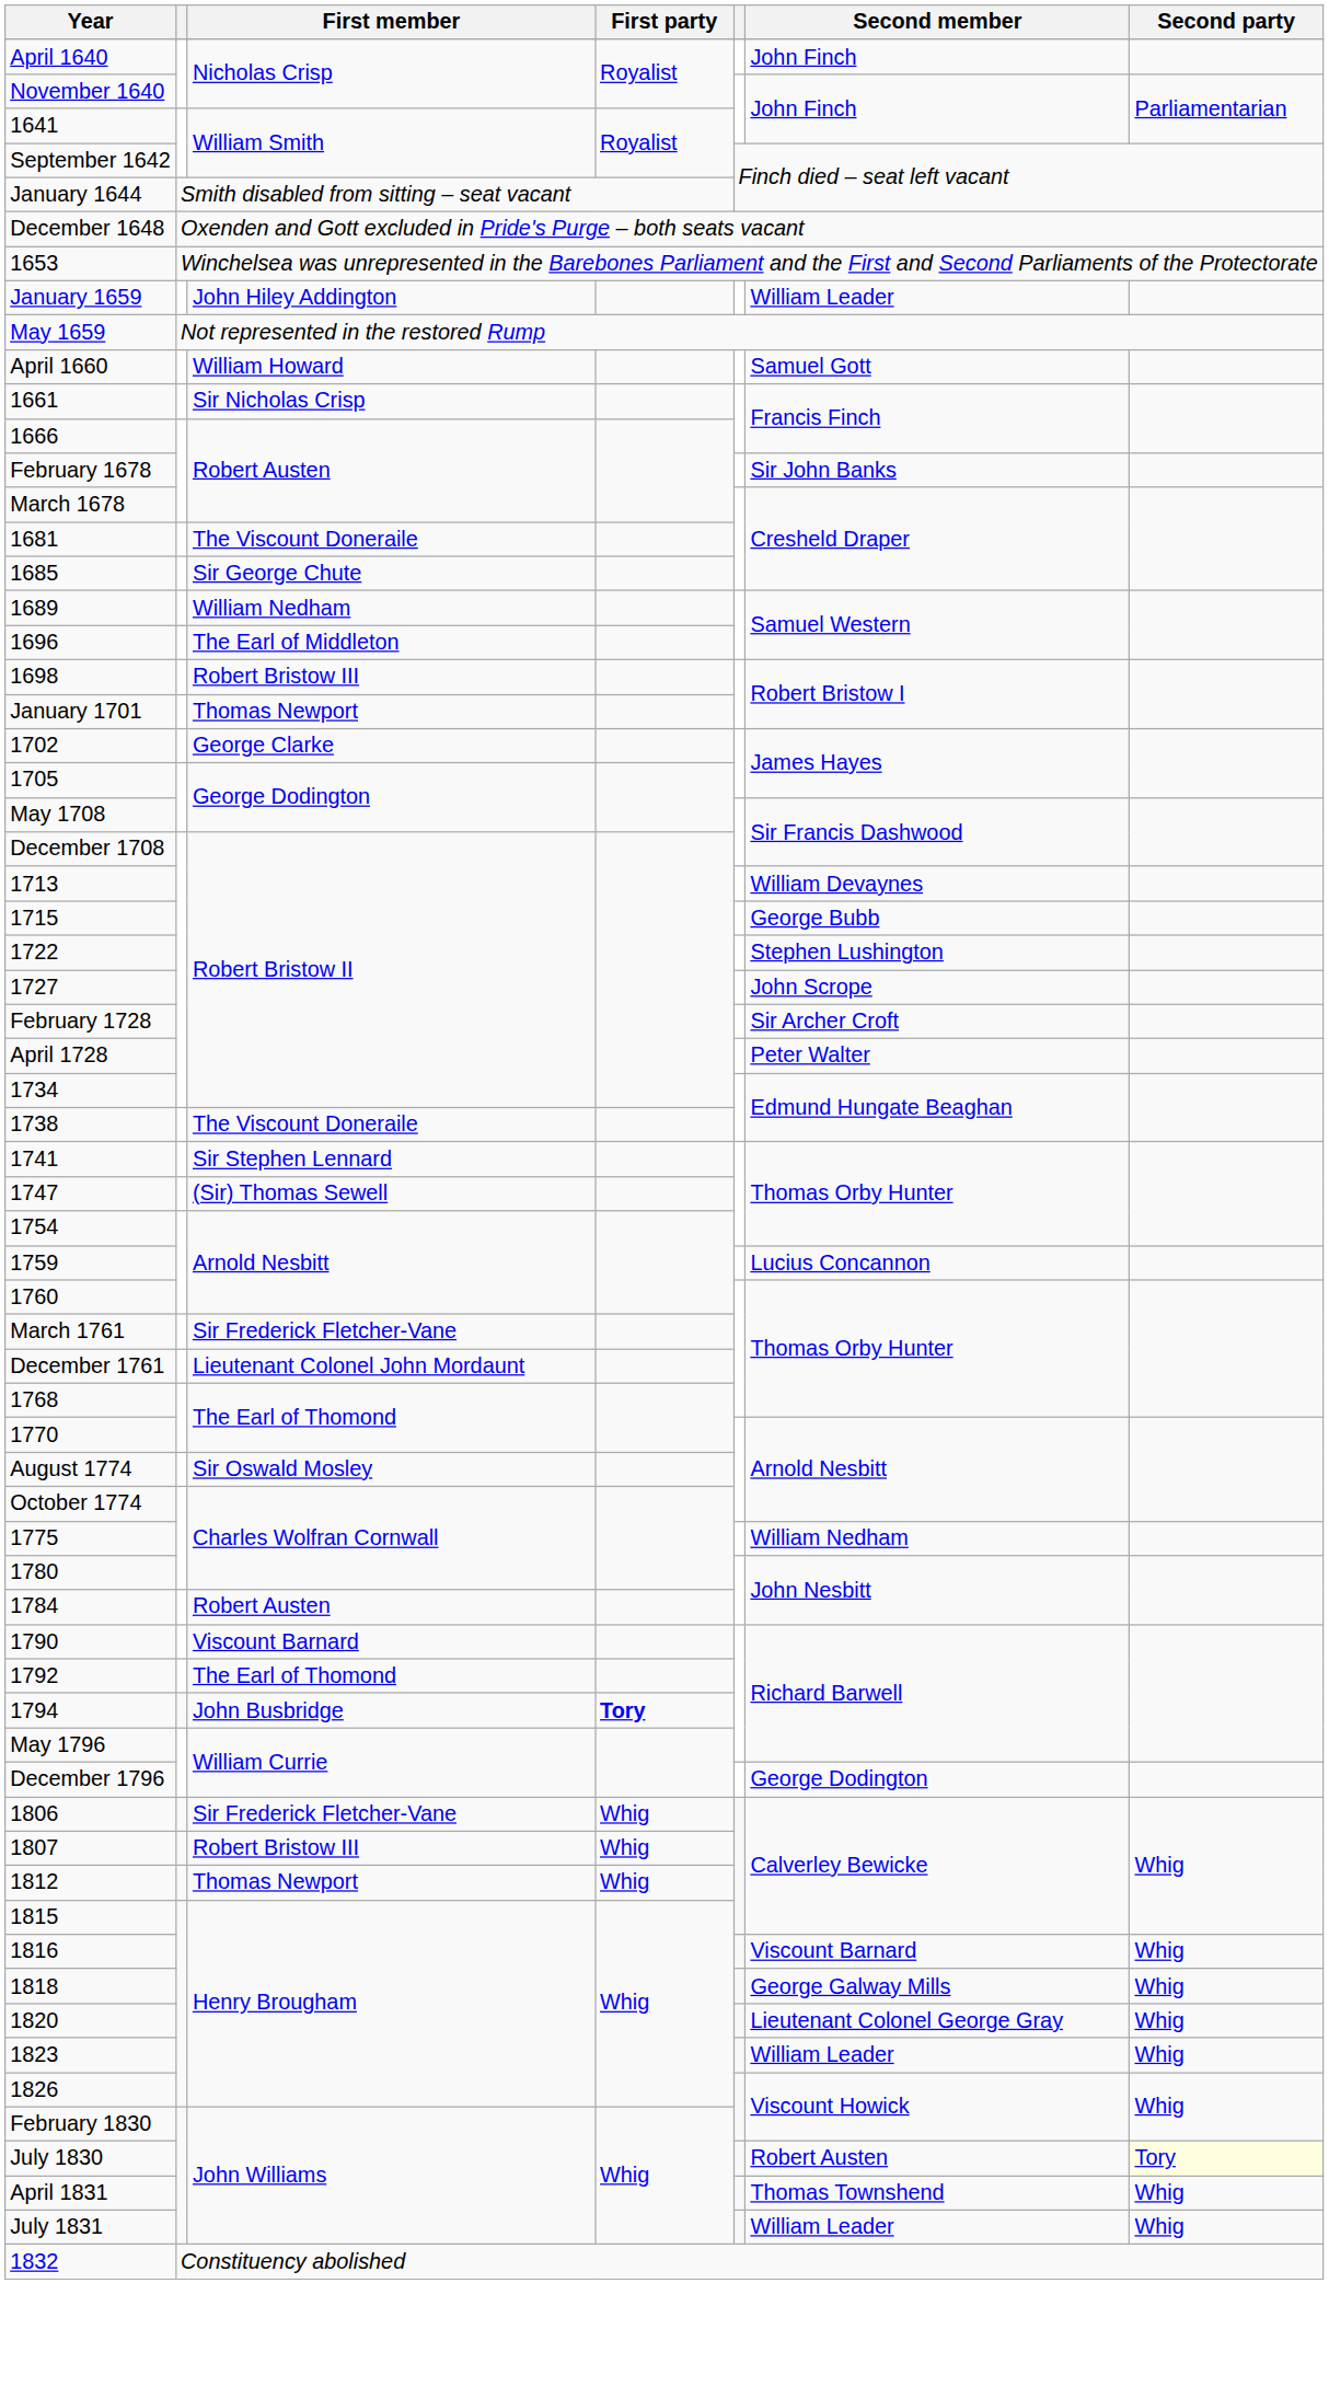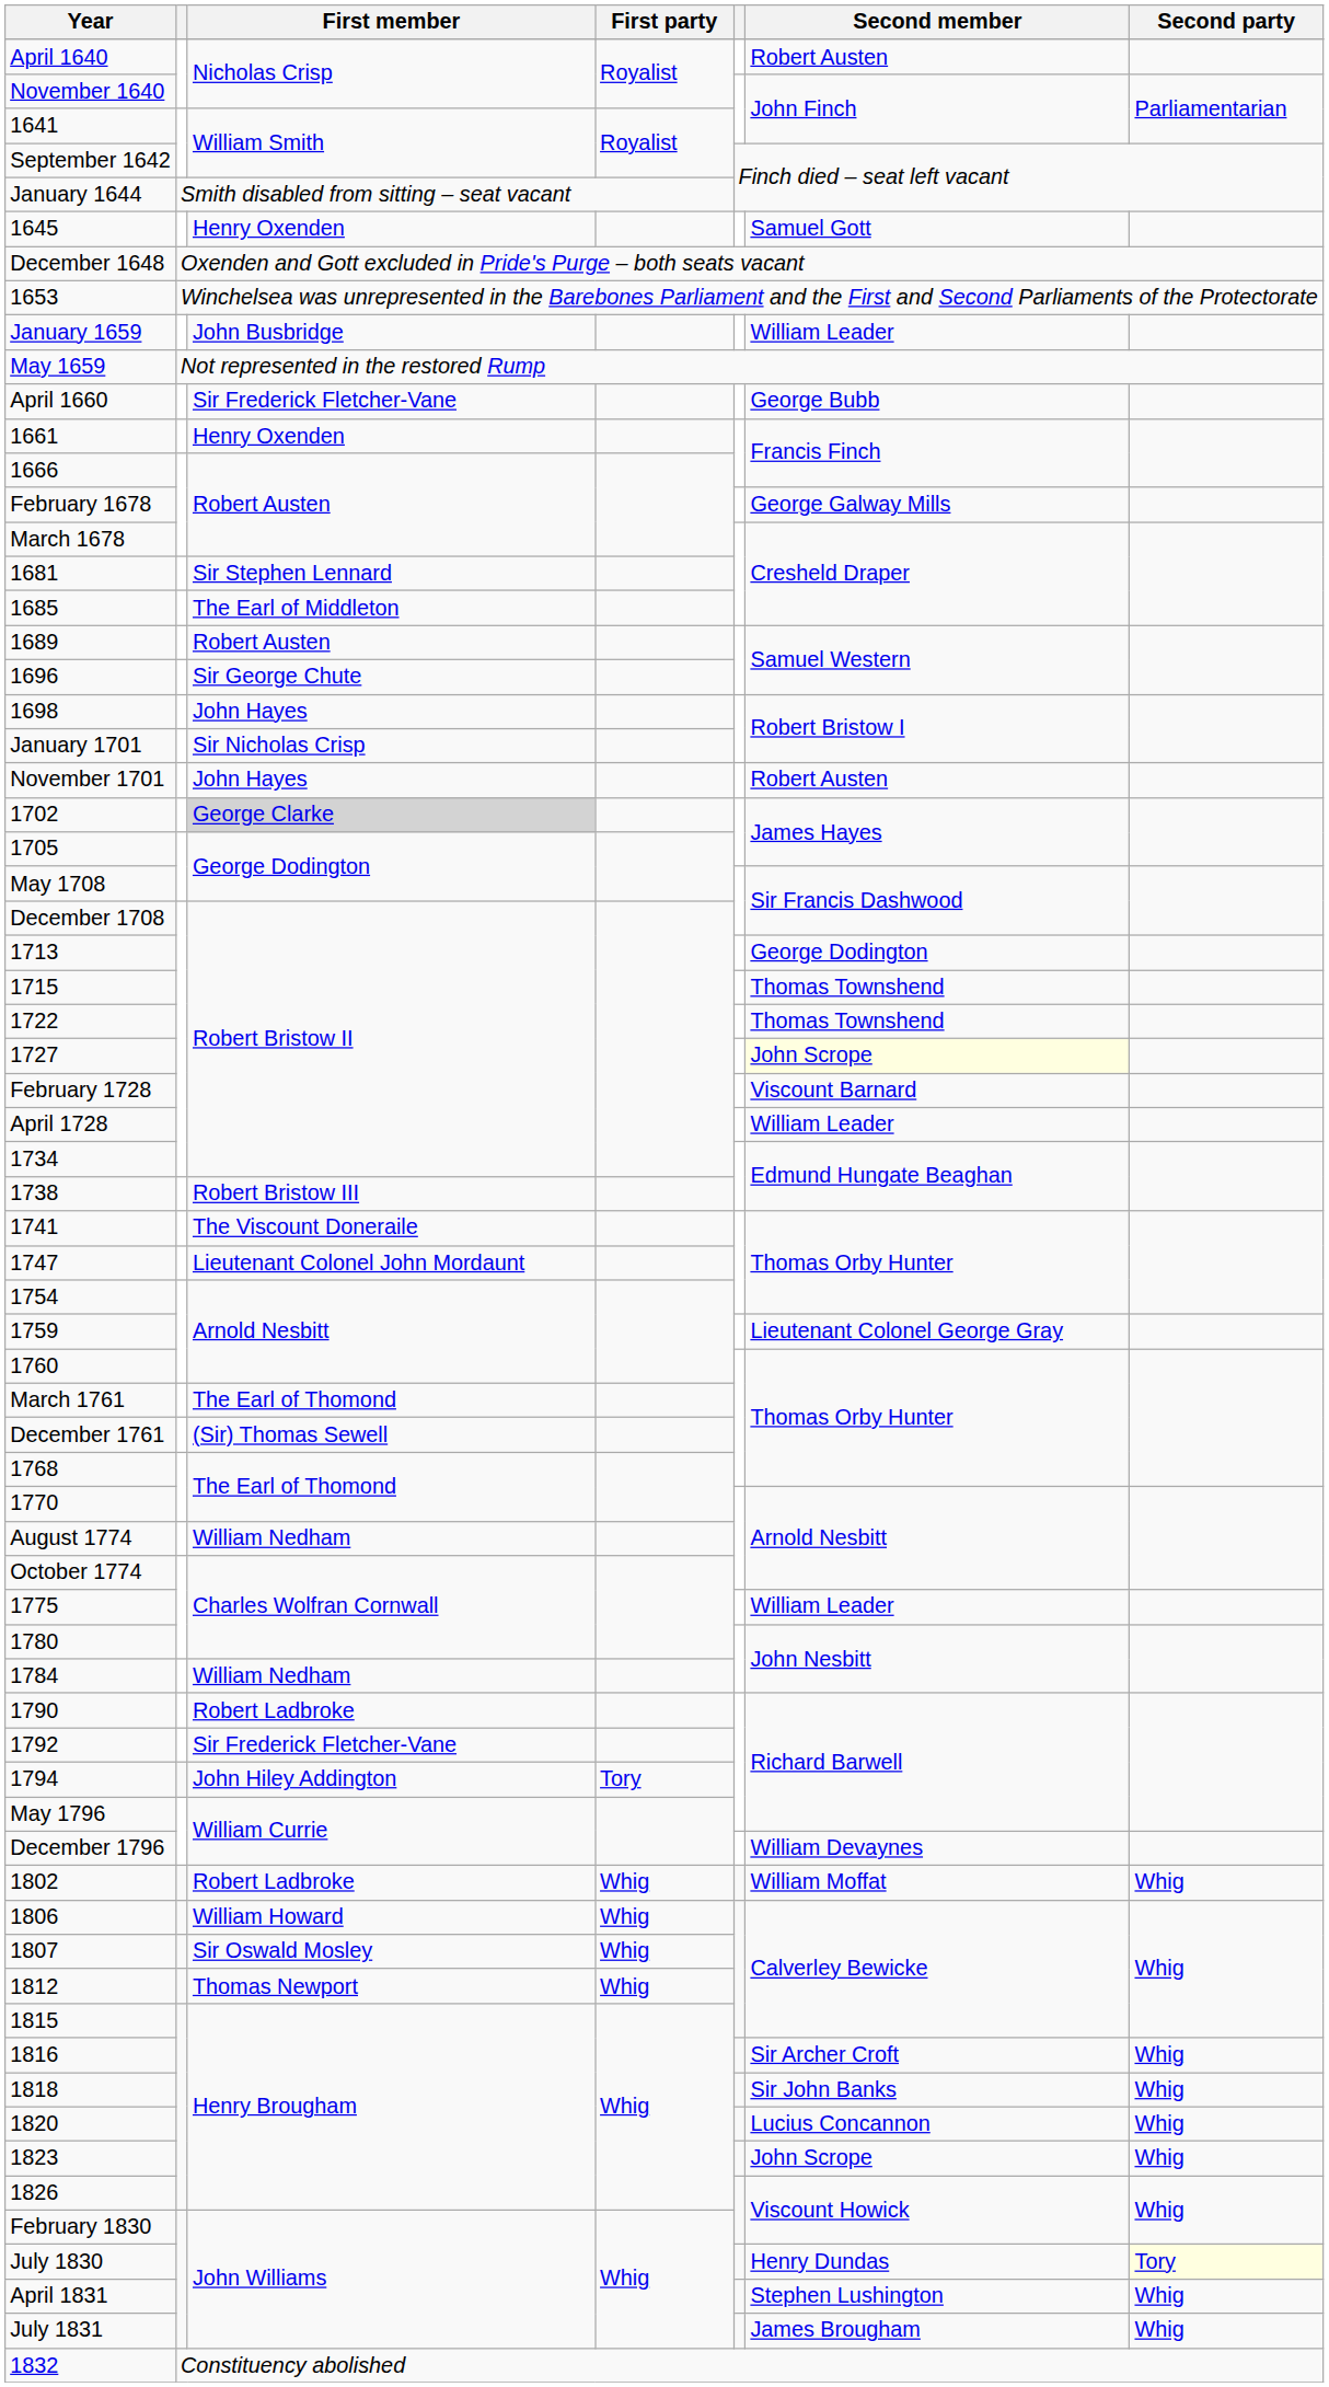April 1640 | Second member: John Finch -> Robert Austen
+ row: 1645 | Henry Oxenden | Samuel Gott
January 1659 | First member: John Hiley Addington -> John Busbridge
April 1660 | First member: William Howard -> Sir Frederick Fletcher-Vane
April 1660 | Second member: Samuel Gott -> George Bubb
1661 | First member: Sir Nicholas Crisp -> Henry Oxenden
February 1678 | Second member: Sir John Banks -> George Galway Mills
1681 | First member: The Viscount Doneraile -> Sir Stephen Lennard
1685 | First member: Sir George Chute -> The Earl of Middleton
1689 | First member: William Nedham -> Robert Austen
1696 | First member: The Earl of Middleton -> Sir George Chute
1698 | First member: Robert Bristow III -> John Hayes
January 1701 | First member: Thomas Newport -> Sir Nicholas Crisp
+ row: November 1701 | John Hayes | Robert Austen
1702 | First member: no background -> lightgrey background
1713 | Second member: William Devaynes -> George Dodington
1715 | Second member: George Bubb -> Thomas Townshend
1722 | Second member: Stephen Lushington -> Thomas Townshend
1727 | Second member: no background -> lightyellow background
February 1728 | Second member: Sir Archer Croft -> Viscount Barnard
April 1728 | Second member: Peter Walter -> William Leader
1738 | First member: The Viscount Doneraile -> Robert Bristow III
1741 | First member: Sir Stephen Lennard -> The Viscount Doneraile
1747 | First member: (Sir) Thomas Sewell -> Lieutenant Colonel John Mordaunt
1759 | Second member: Lucius Concannon -> Lieutenant Colonel George Gray
March 1761 | First member: Sir Frederick Fletcher-Vane -> The Earl of Thomond
December 1761 | First member: Lieutenant Colonel John Mordaunt -> (Sir) Thomas Sewell
August 1774 | First member: Sir Oswald Mosley -> William Nedham
1775 | Second member: William Nedham -> William Leader
1784 | First member: Robert Austen -> William Nedham
1790 | First member: Viscount Barnard -> Robert Ladbroke
1792 | First member: The Earl of Thomond -> Sir Frederick Fletcher-Vane
1794 | First member: John Busbridge -> John Hiley Addington
1794 | First party: bold -> normal
December 1796 | Second member: George Dodington -> William Devaynes
+ row: 1802 | Robert Ladbroke | Whig | William Moffat | Whig
1806 | First member: Sir Frederick Fletcher-Vane -> William Howard
1807 | First member: Robert Bristow III -> Sir Oswald Mosley
1816 | Second member: Viscount Barnard -> Sir Archer Croft
1818 | Second member: George Galway Mills -> Sir John Banks
1820 | Second member: Lieutenant Colonel George Gray -> Lucius Concannon
1823 | Second member: William Leader -> John Scrope
July 1830 | Second member: Robert Austen -> Henry Dundas
April 1831 | Second member: Thomas Townshend -> Stephen Lushington
July 1831 | Second member: William Leader -> James Brougham
